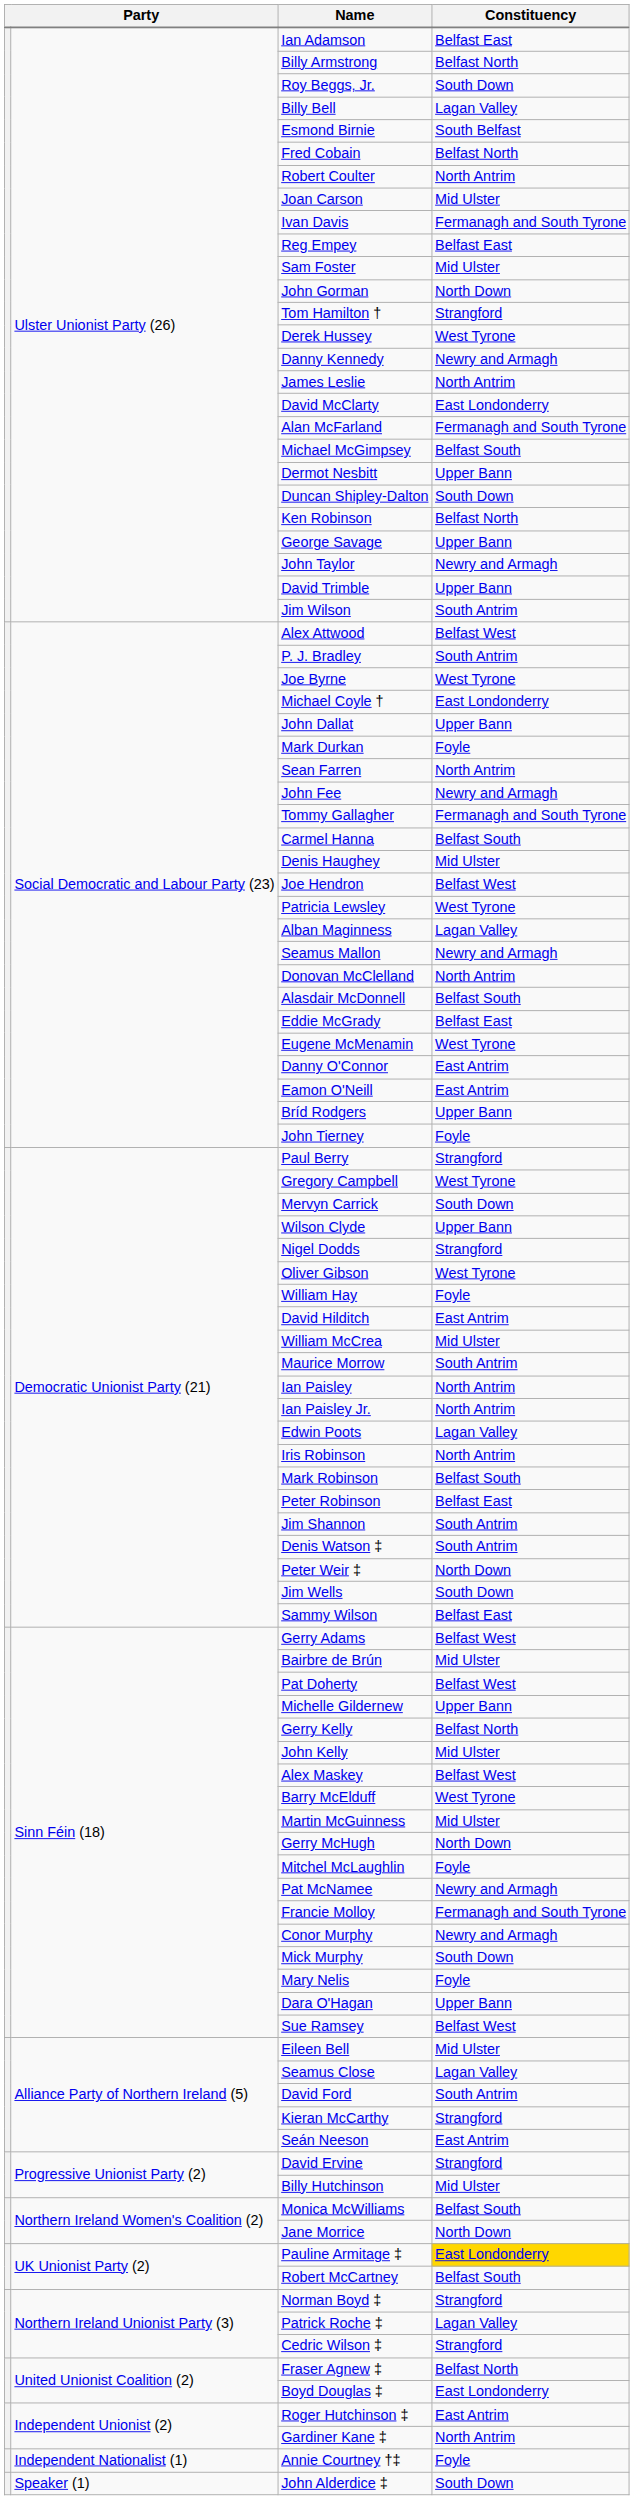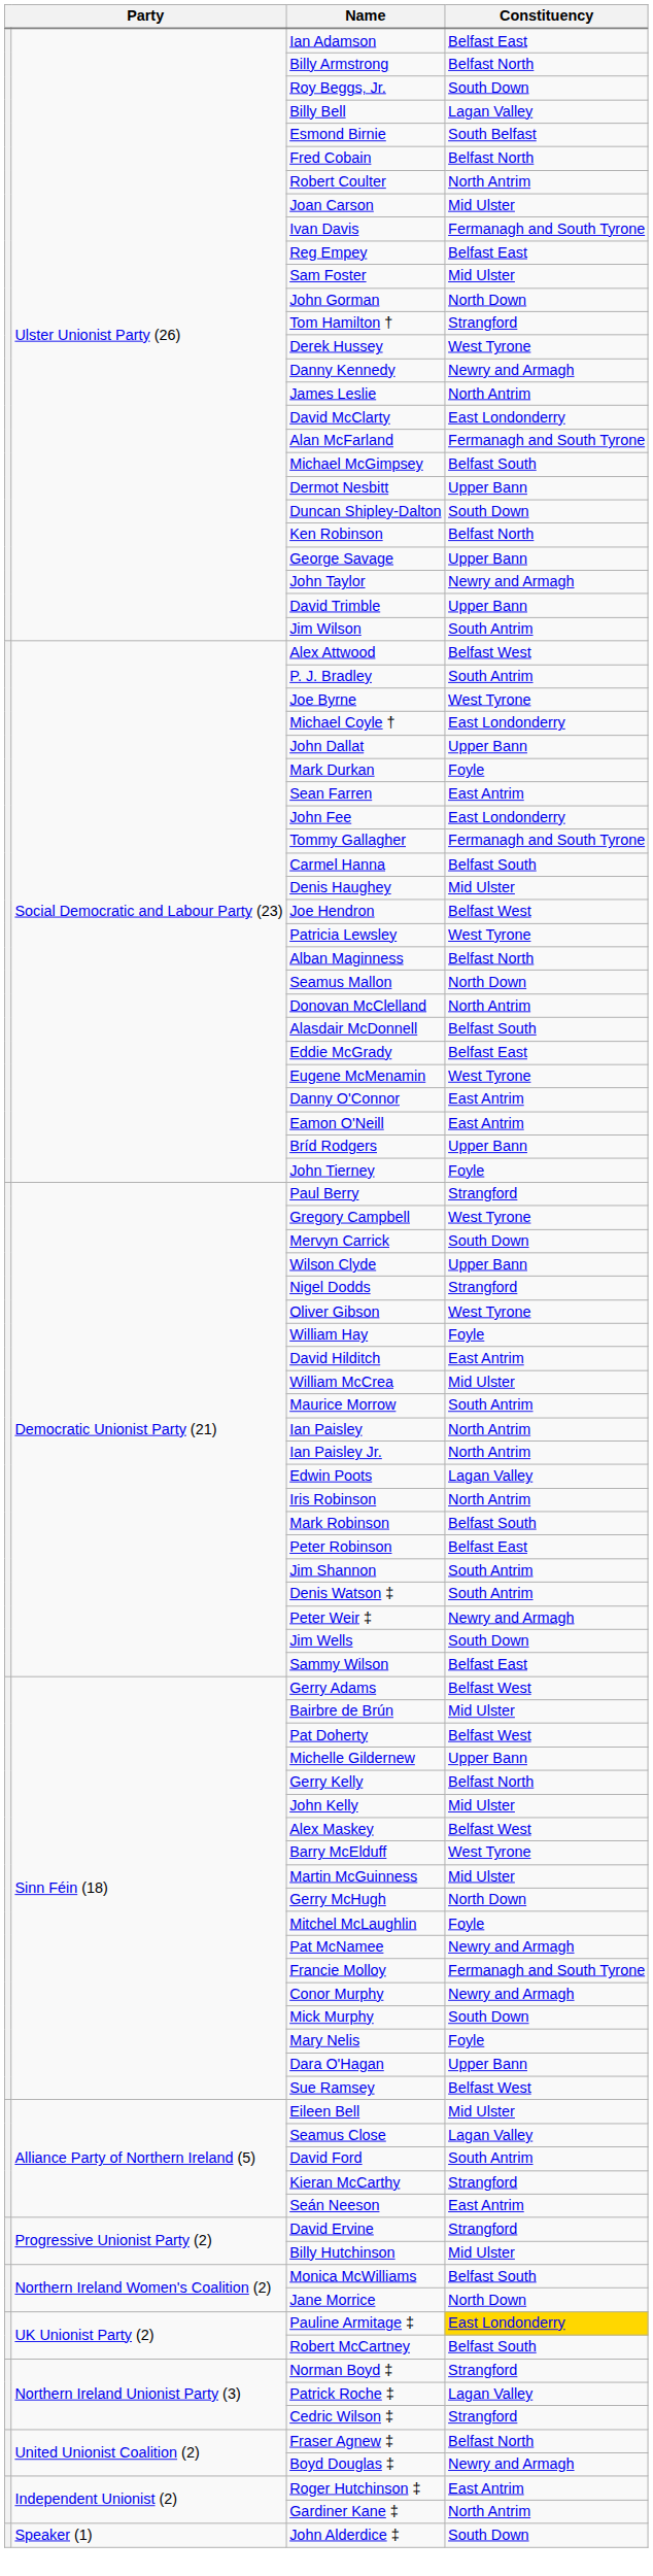Sean Farren | Constituency: North Antrim -> East Antrim
John Fee | Constituency: Newry and Armagh -> East Londonderry
Alban Maginness | Constituency: Lagan Valley -> Belfast North
Seamus Mallon | Constituency: Newry and Armagh -> North Down
Peter Weir ‡ | Constituency: North Down -> Newry and Armagh
Boyd Douglas ‡ | Constituency: East Londonderry -> Newry and Armagh
- row: Independent Nationalist (1) | Annie Courtney †‡ | Foyle
